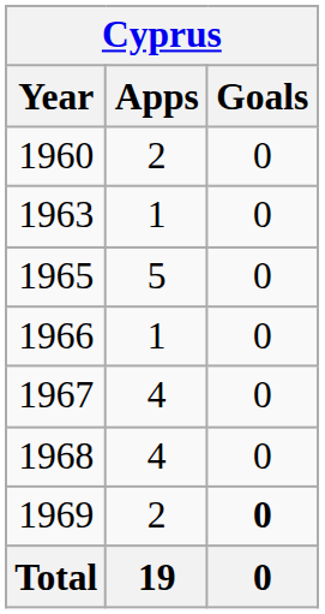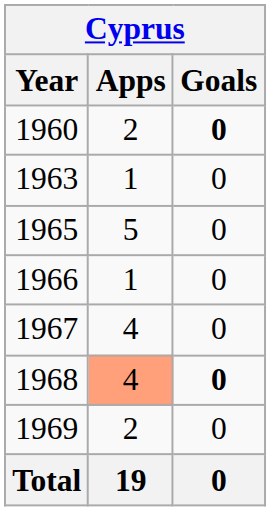1960 | Goals: normal -> bold
1968 | Apps: no background -> lightsalmon background
1968 | Goals: normal -> bold
1969 | Goals: bold -> normal
